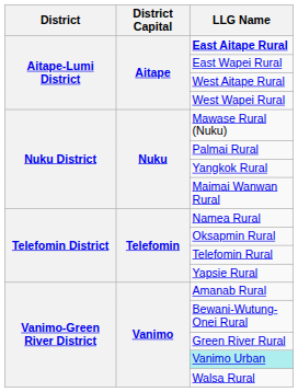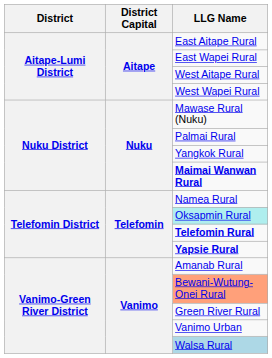East Aitape Rural | LLG Name: bold -> normal
Maimai Wanwan Rural | LLG Name: normal -> bold
Oksapmin Rural | LLG Name: no background -> paleturquoise background
Telefomin Rural | LLG Name: normal -> bold
Yapsie Rural | LLG Name: normal -> bold
Bewani-Wutung-Onei Rural | LLG Name: no background -> lightsalmon background
Vanimo Urban | LLG Name: paleturquoise background -> no background
Walsa Rural | LLG Name: no background -> lightblue background
